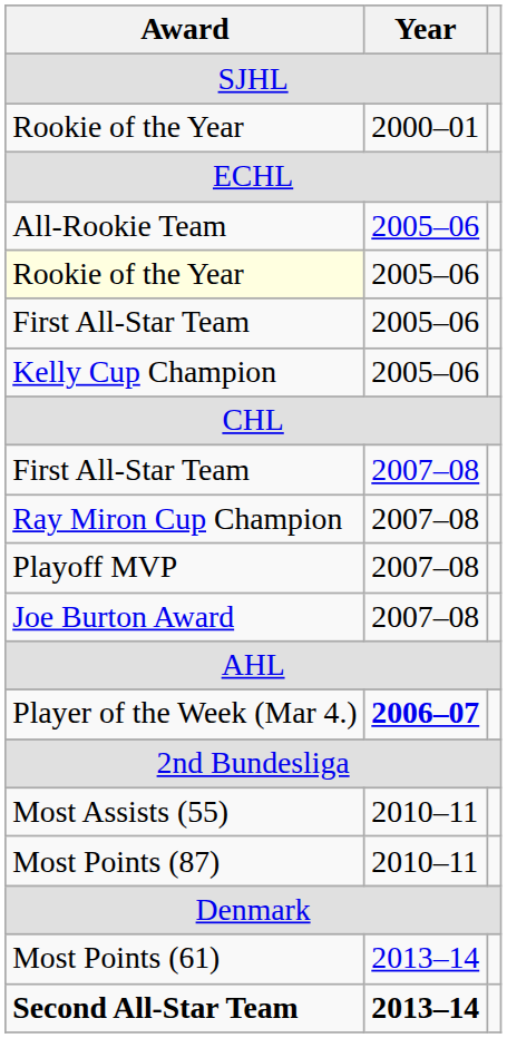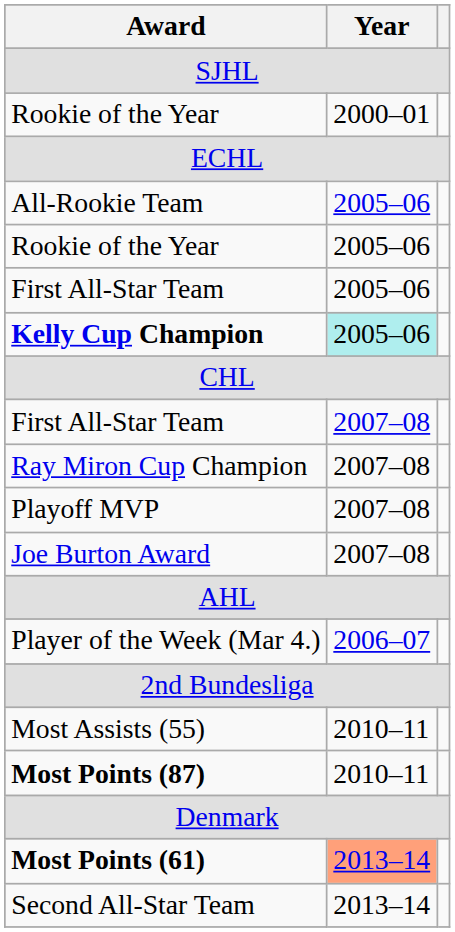Rookie of the Year / 2005–06 | Award: lightyellow background -> no background
Kelly Cup Champion | Award: normal -> bold
Kelly Cup Champion | Year: no background -> paleturquoise background
Player of the Week (Mar 4.) | Year: bold -> normal
Most Points (87) | Award: normal -> bold
Most Points (61) | Award: normal -> bold
Most Points (61) | Year: no background -> lightsalmon background
Second All-Star Team | Award: bold -> normal
Second All-Star Team | Year: bold -> normal
